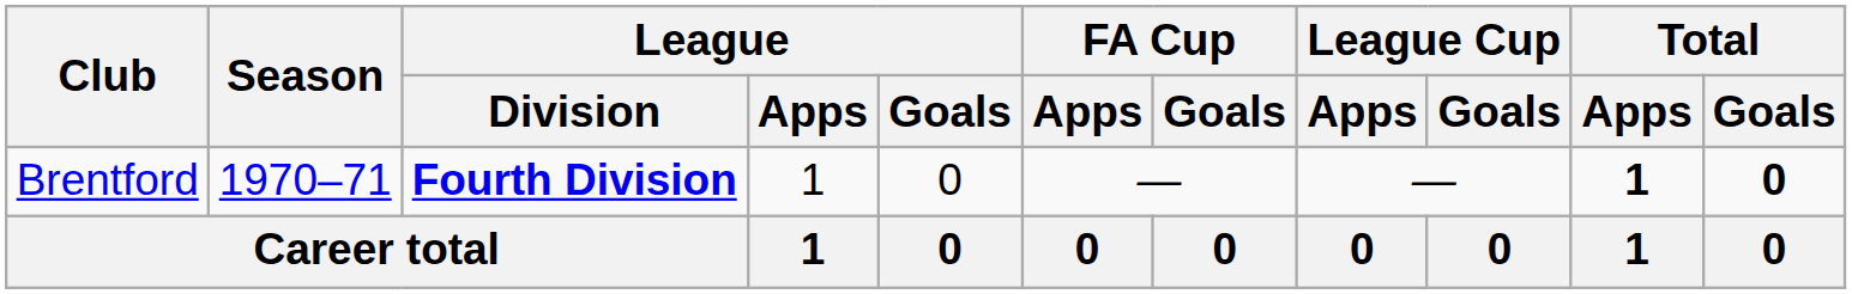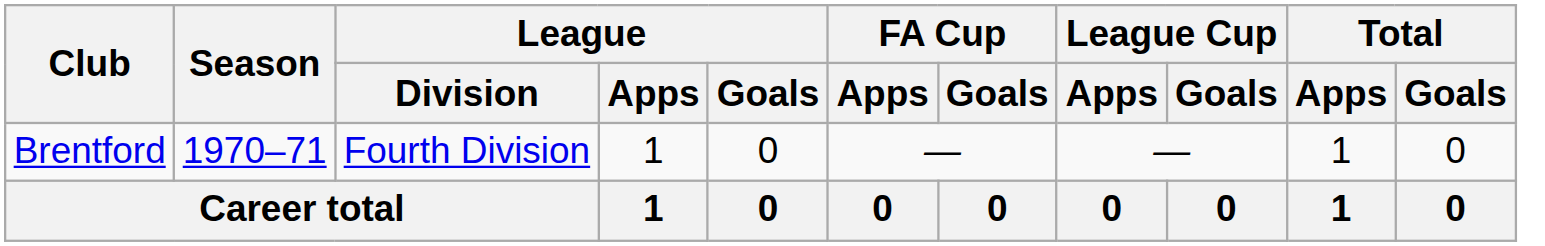Brentford | League / Division: bold -> normal
Brentford | Total / Apps: bold -> normal
Brentford | Total / Goals: bold -> normal
